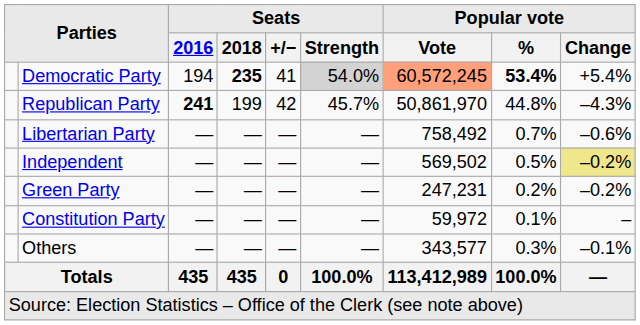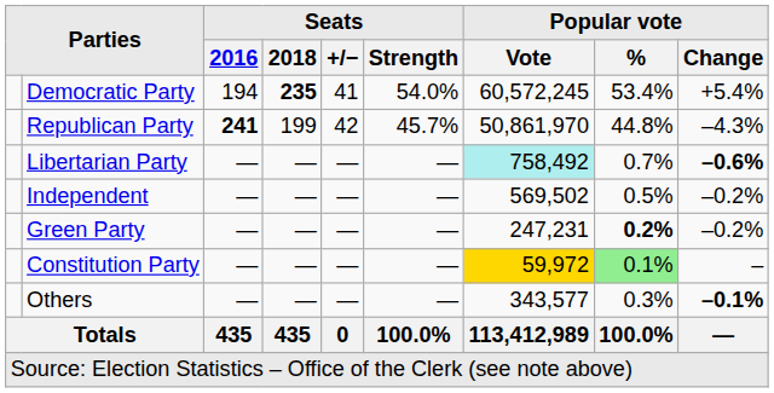Democratic Party | Seats / Strength: lightgrey background -> no background
Democratic Party | Popular vote / Vote: lightsalmon background -> no background
Democratic Party | Popular vote / %: bold -> normal
Libertarian Party | Popular vote / Vote: no background -> paleturquoise background
Libertarian Party | Popular vote / Change: normal -> bold
Independent | Popular vote / Change: khaki background -> no background
Green Party | Popular vote / %: normal -> bold
Constitution Party | Popular vote / Vote: no background -> gold background
Constitution Party | Popular vote / %: no background -> lightgreen background
Others | Popular vote / Change: normal -> bold
